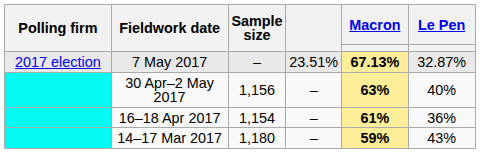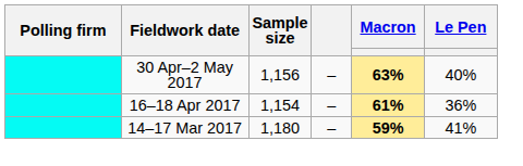- row: 2017 election | 7 May 2017 | – | 23.51% | 67.13% | 32.87%
14–17 Mar 2017 | Le Pen: 43% -> 41%
